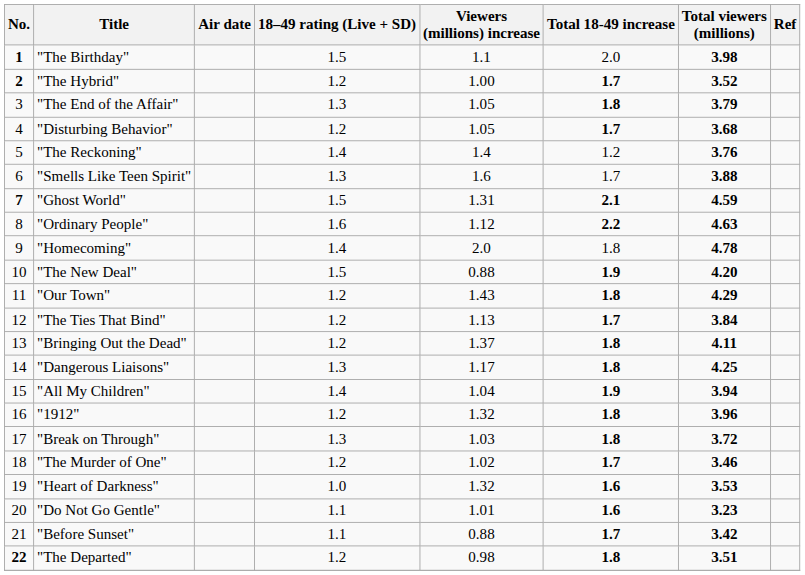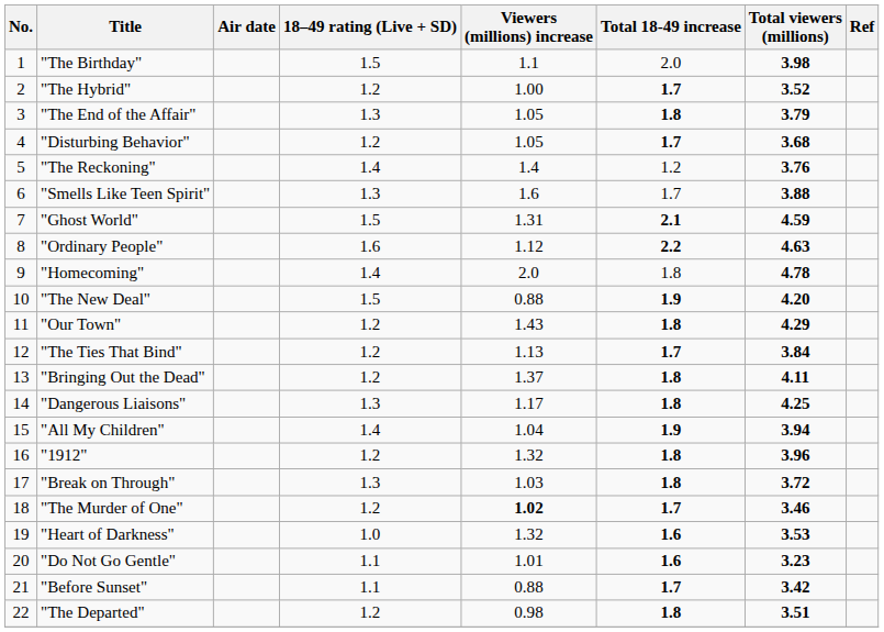"The Birthday" | No.: bold -> normal
"The Hybrid" | No.: bold -> normal
"Ghost World" | No.: bold -> normal
"The Murder of One" | Viewers (millions) increase: normal -> bold
"The Departed" | No.: bold -> normal
